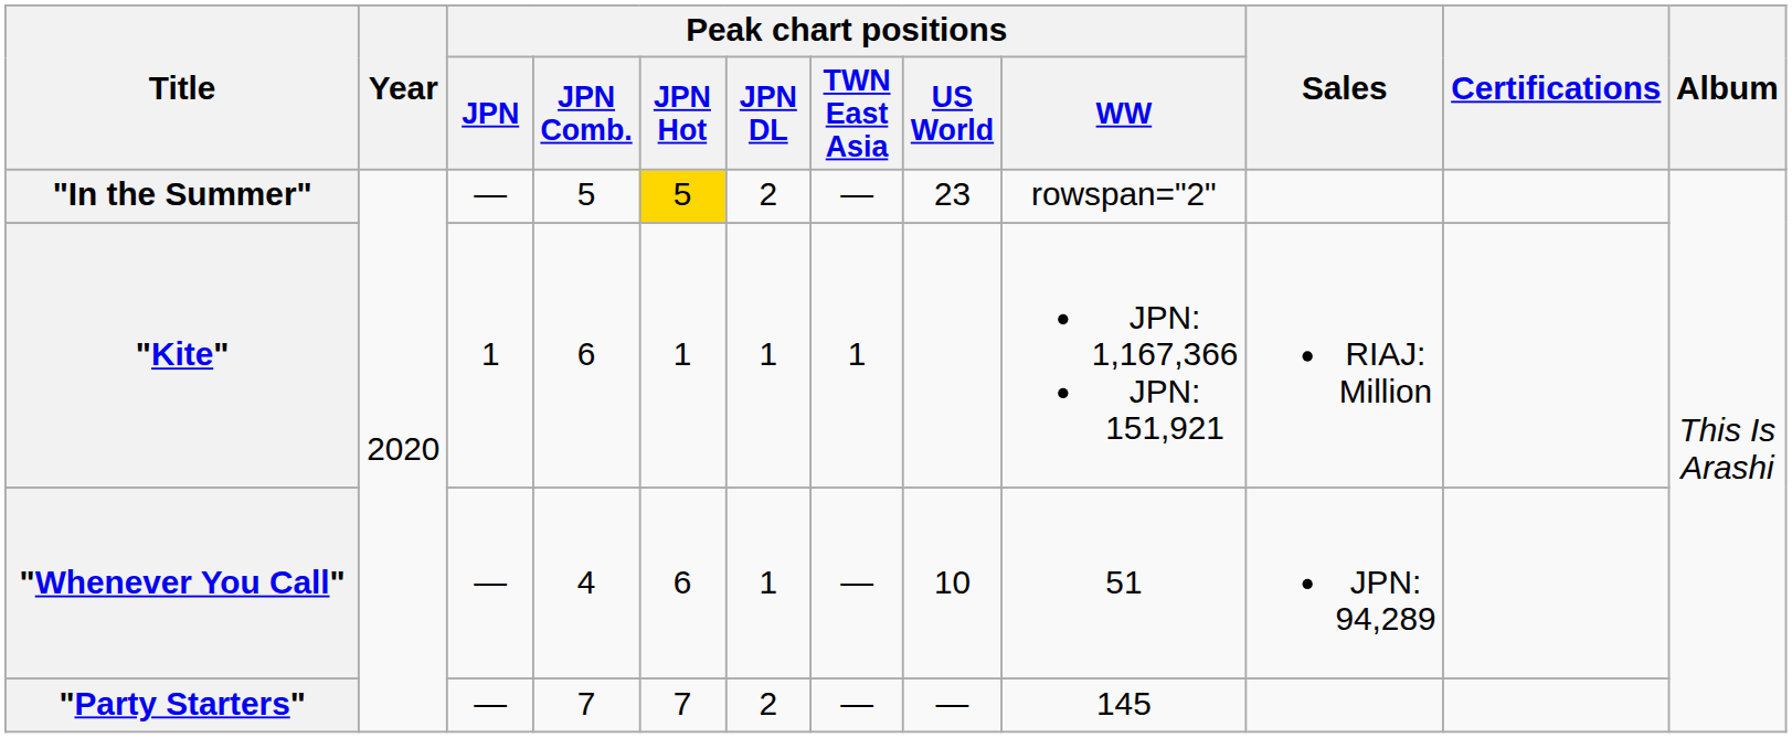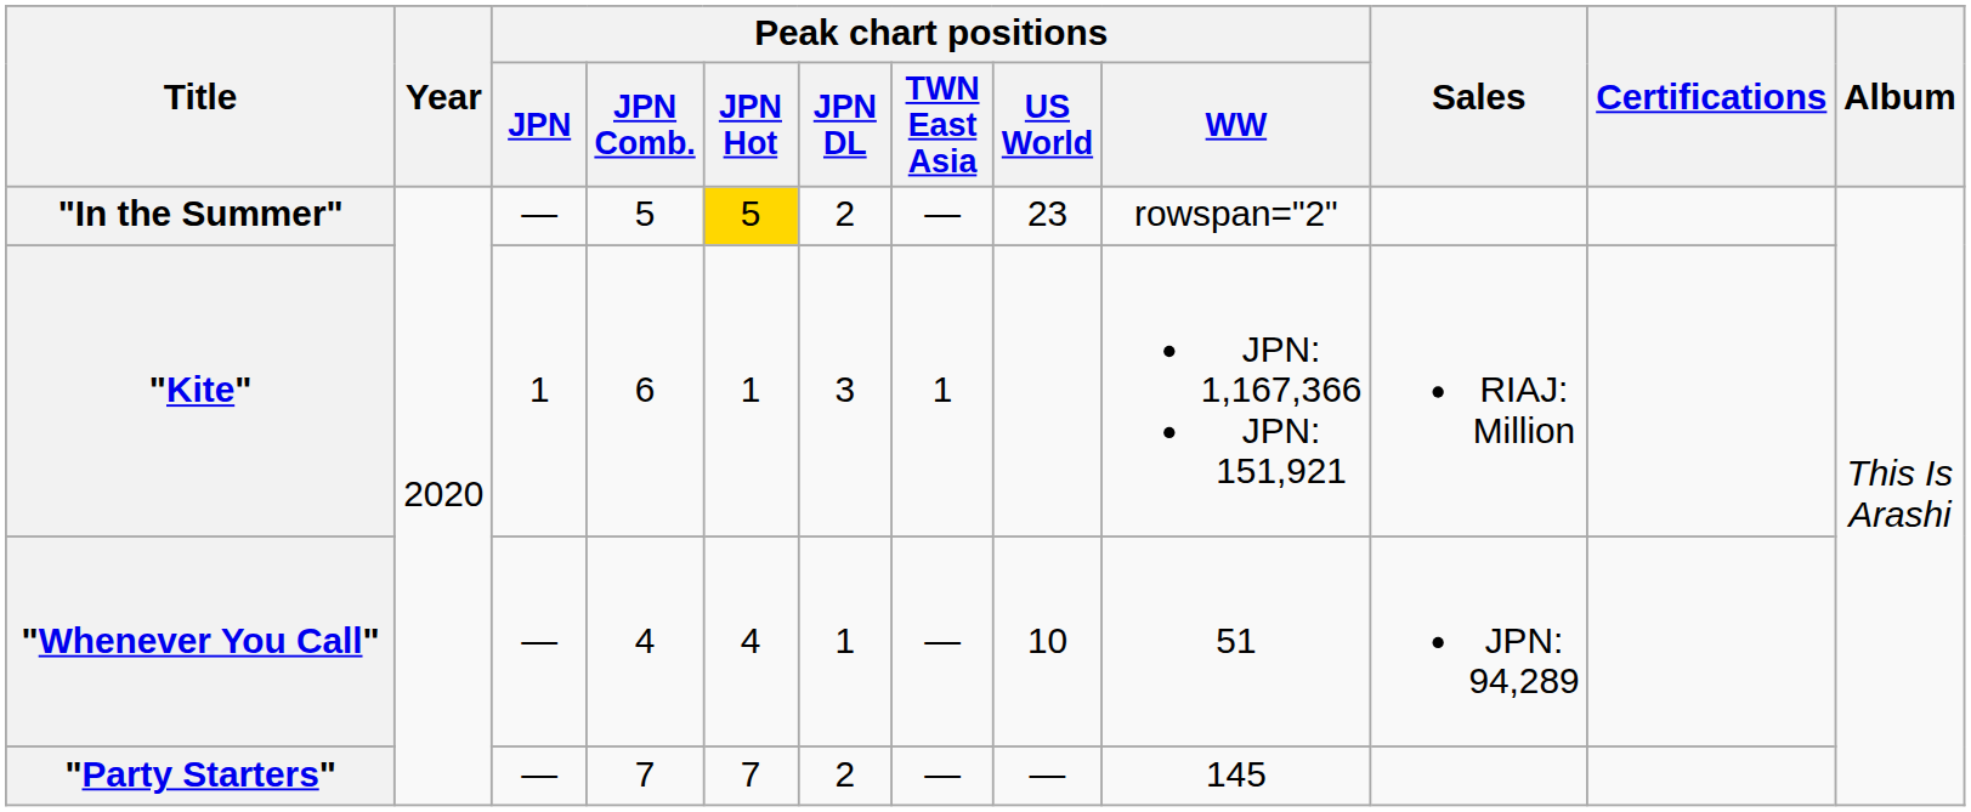"Kite" | Peak chart positions / JPN DL: 1 -> 3
"Whenever You Call" | Peak chart positions / JPN Hot: 6 -> 4
